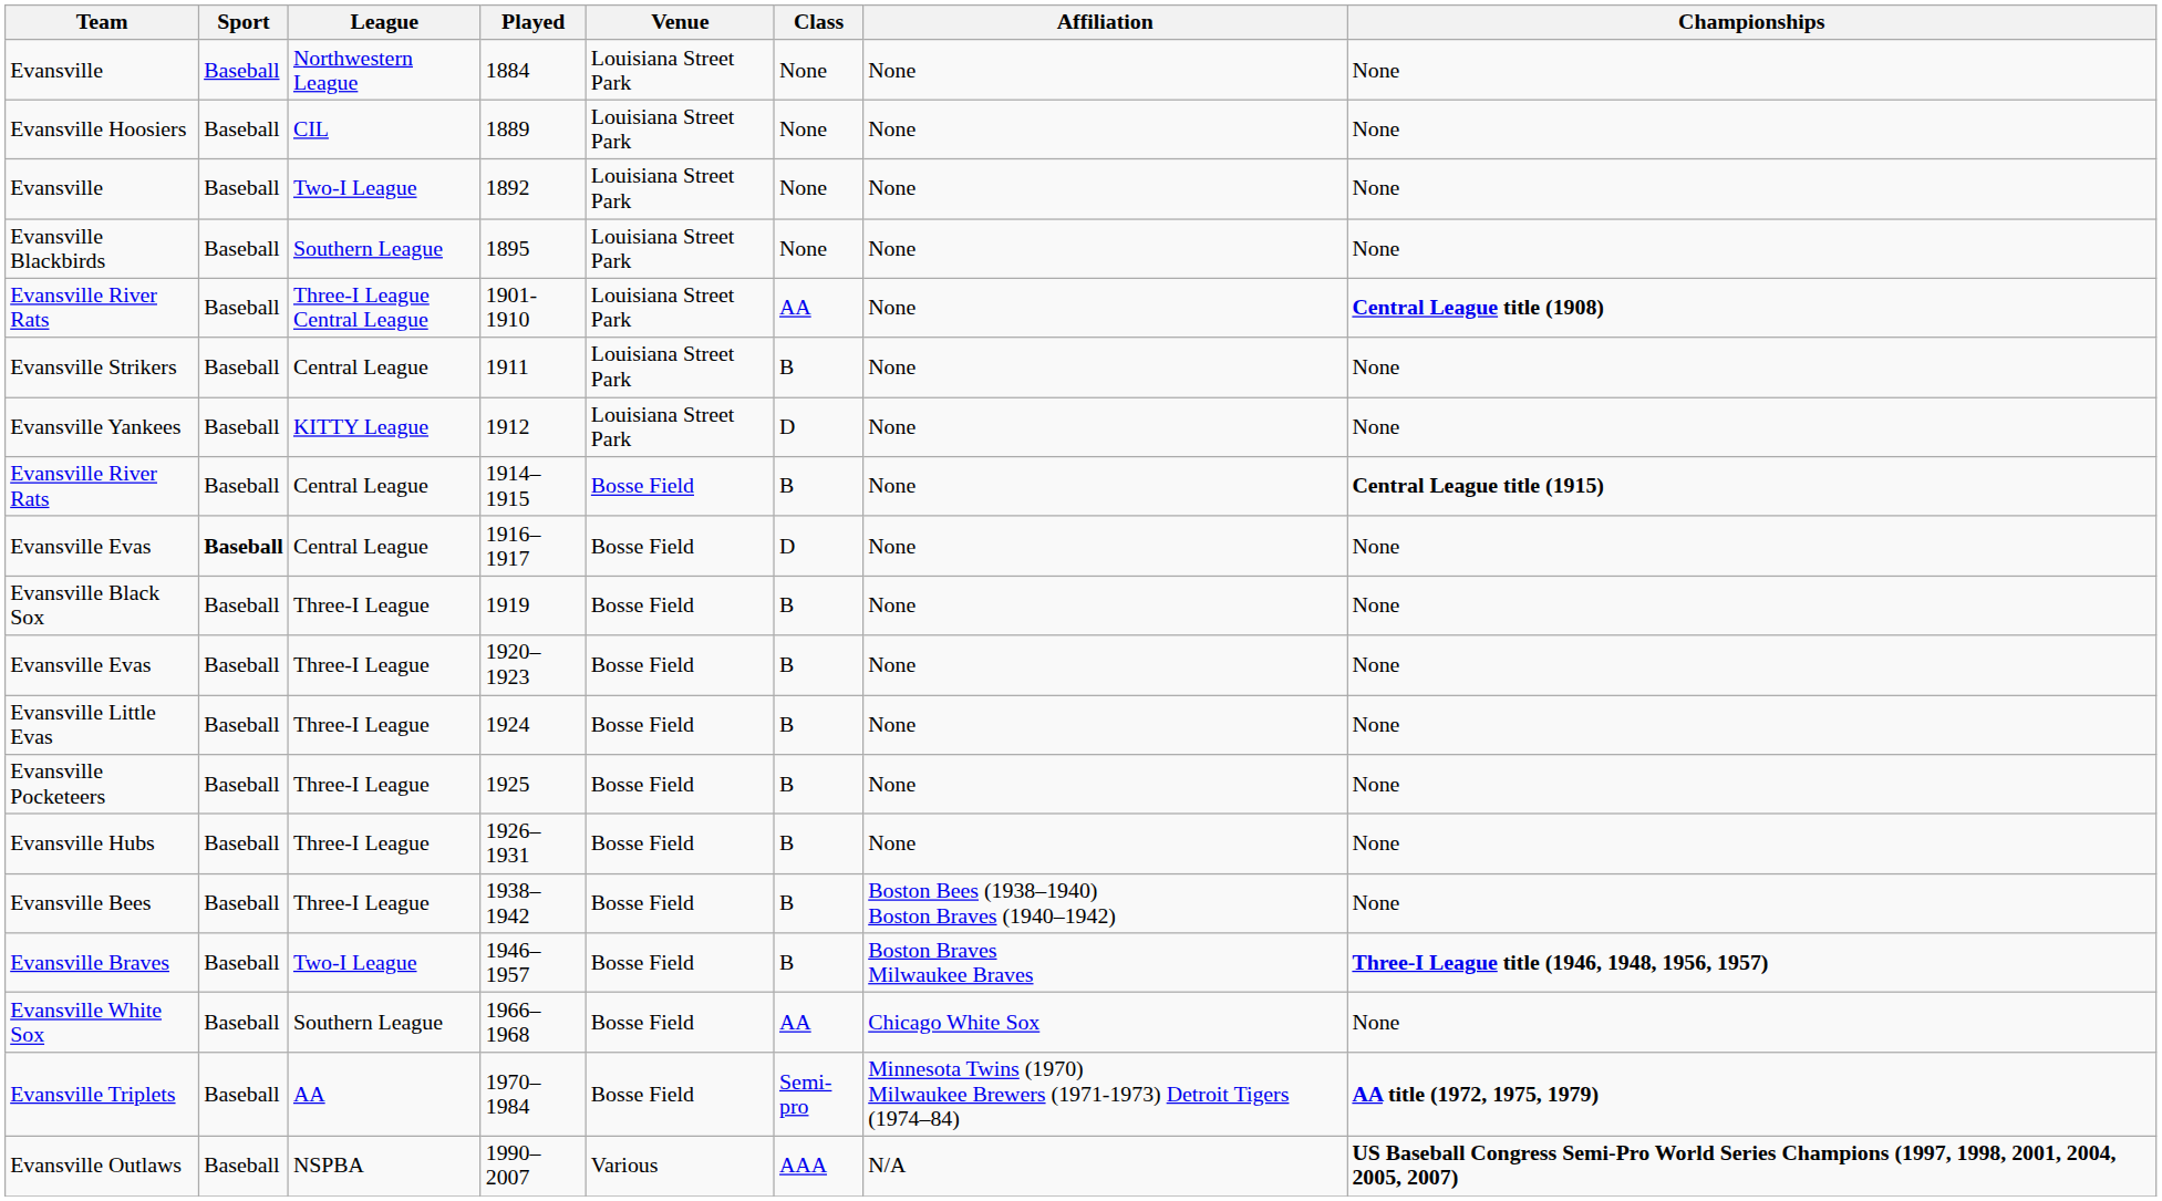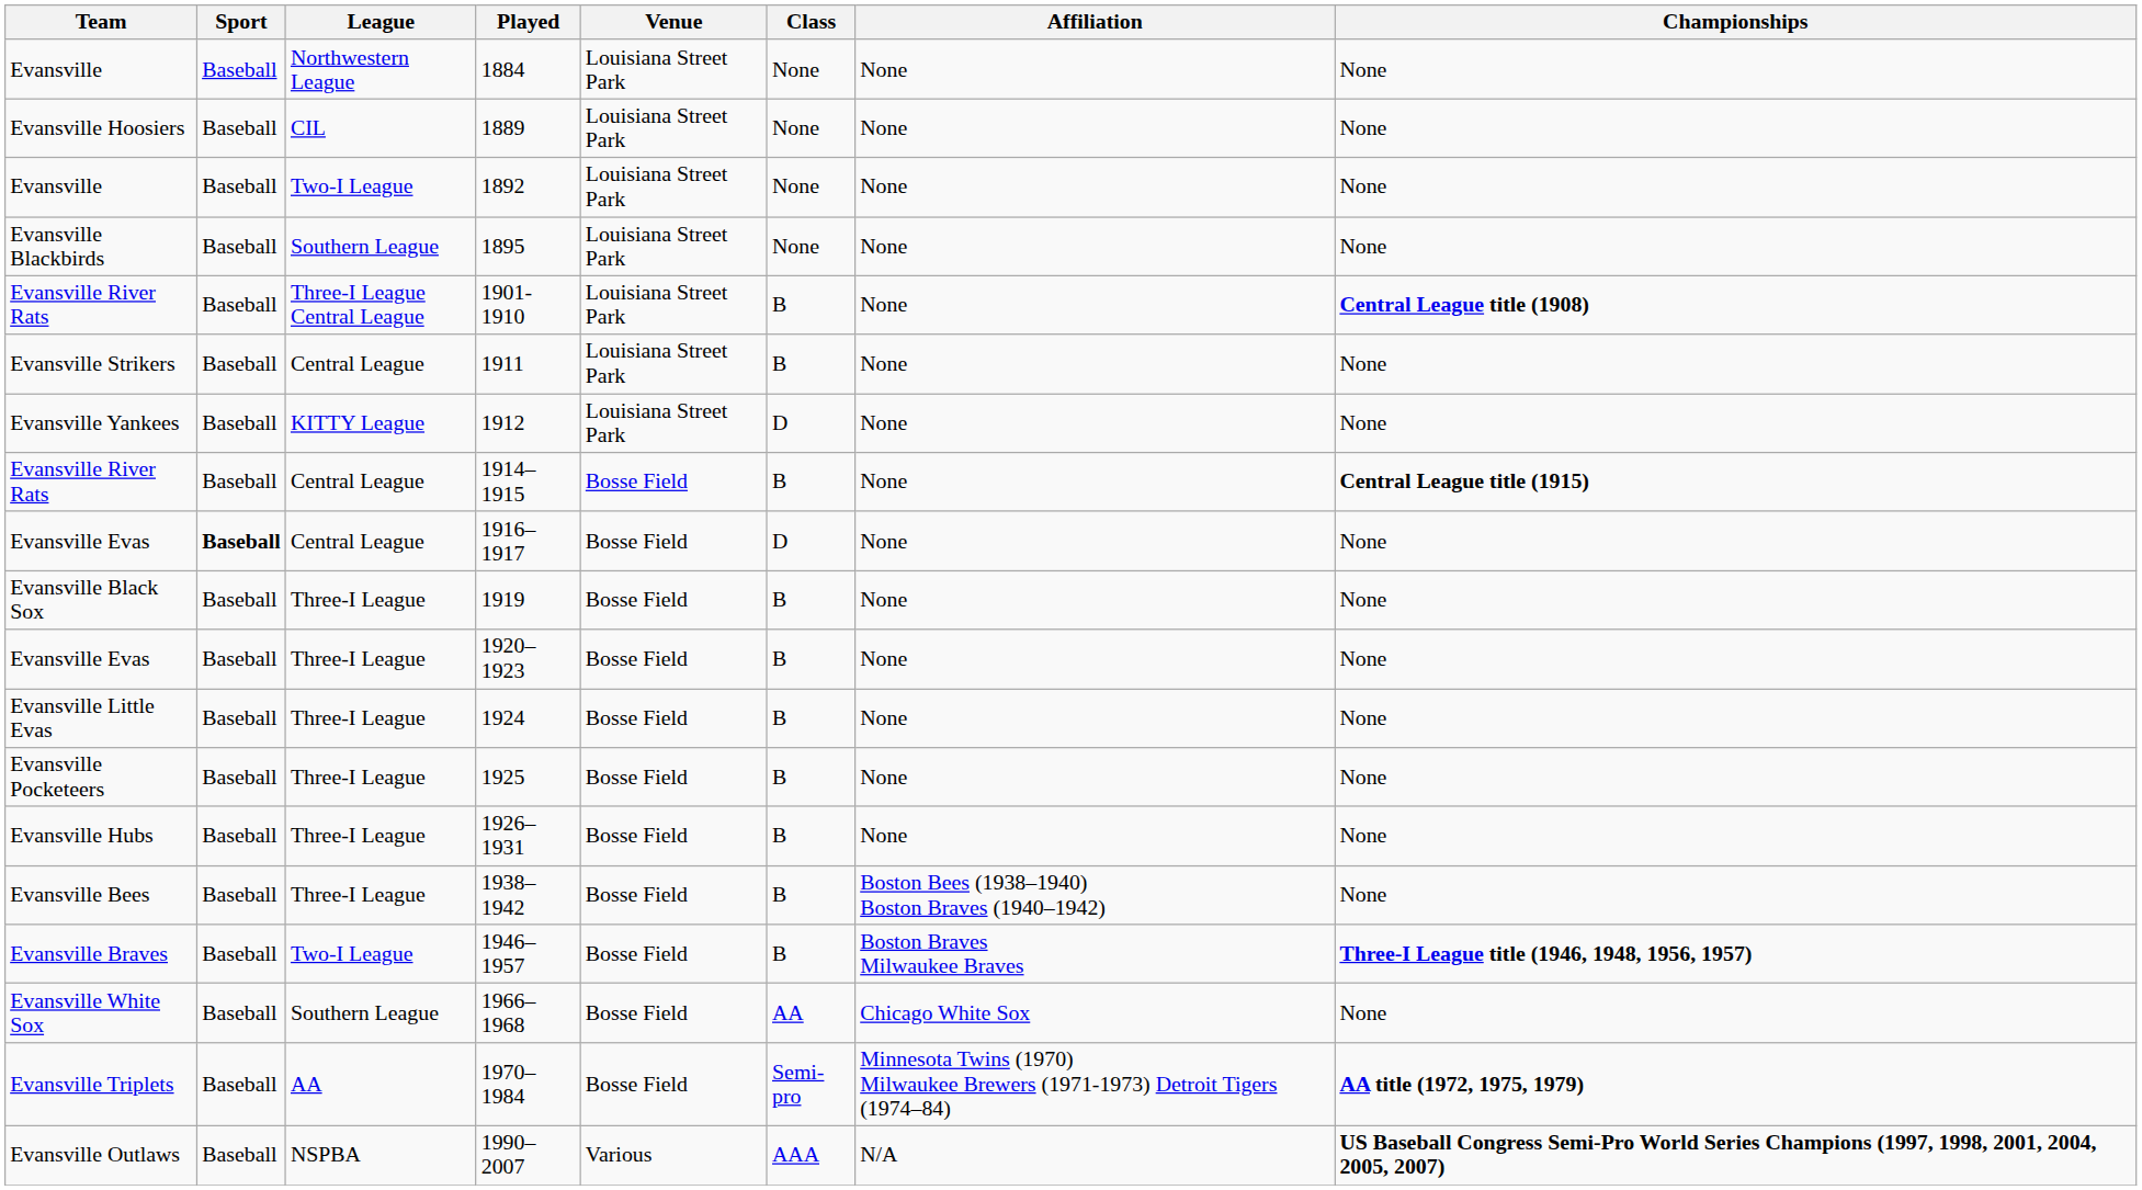1901-1910 | Class: AA -> B
